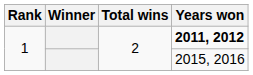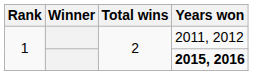2011, 2012 | Years won: bold -> normal
2015, 2016 | Years won: normal -> bold
